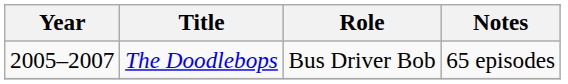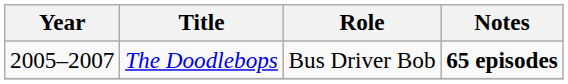The Doodlebops | Notes: normal -> bold
